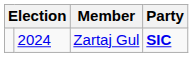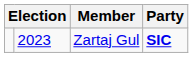Zartaj Gul | column 2: 2024 -> 2023
